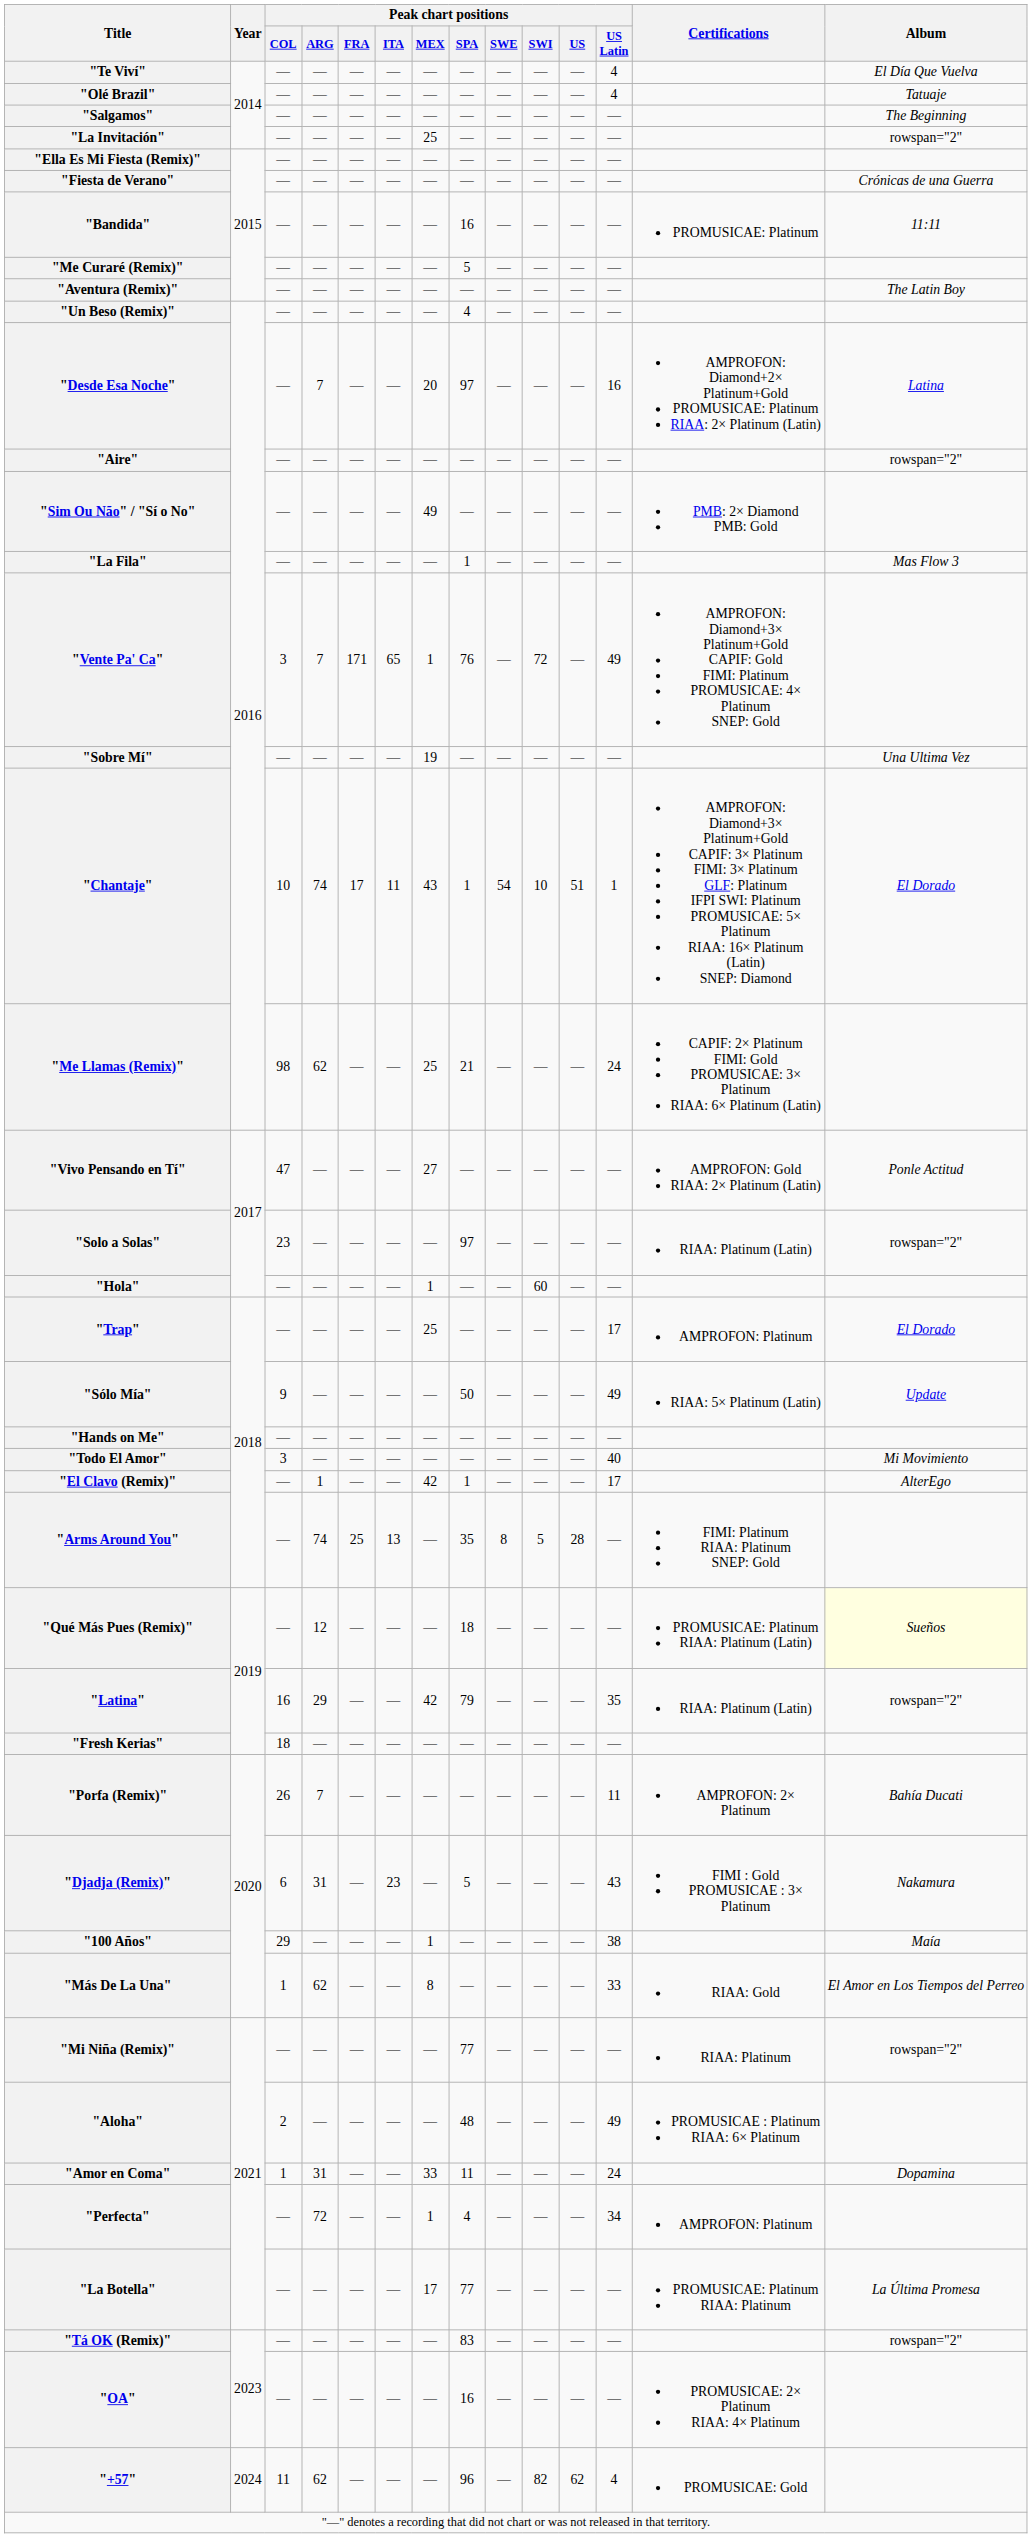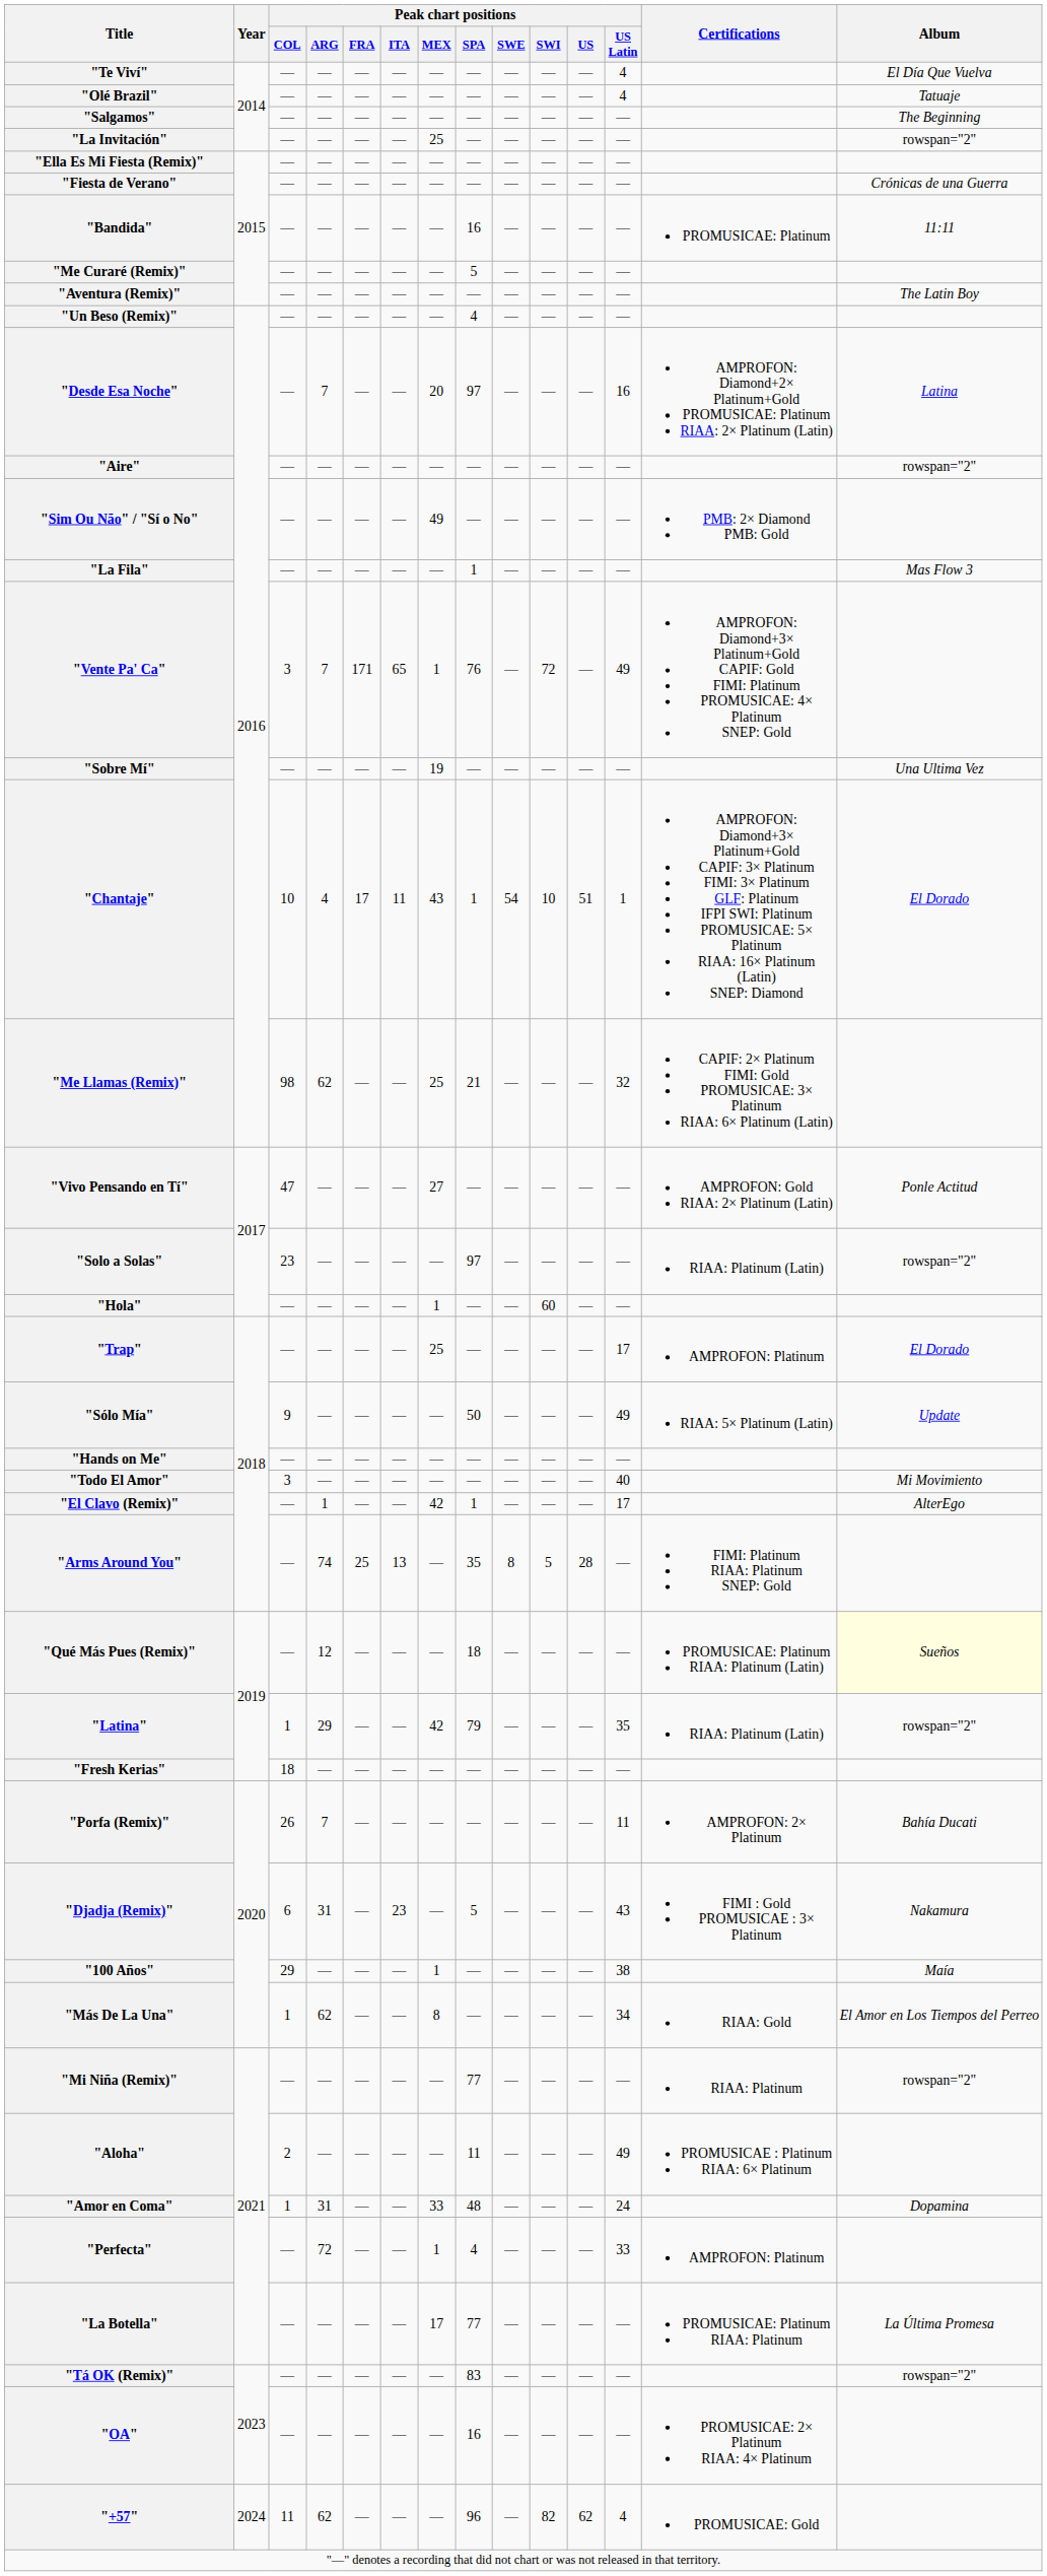"Chantaje" | Peak chart positions / ARG: 74 -> 4
"Me Llamas (Remix)" | Peak chart positions / US Latin: 24 -> 32
"Latina" | Peak chart positions / COL: 16 -> 1
"Más De La Una" | Peak chart positions / US Latin: 33 -> 34
"Aloha" | Peak chart positions / SPA: 48 -> 11
"Amor en Coma" | Peak chart positions / SPA: 11 -> 48
"Perfecta" | Peak chart positions / US Latin: 34 -> 33
